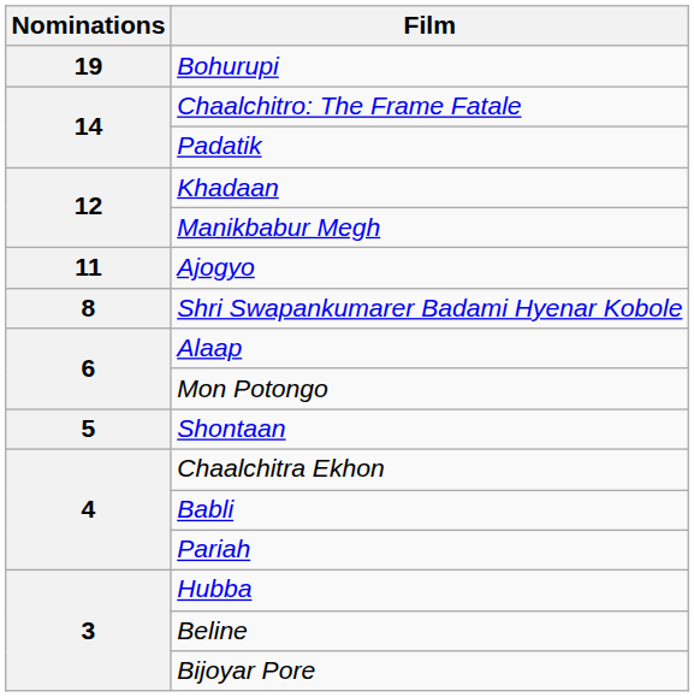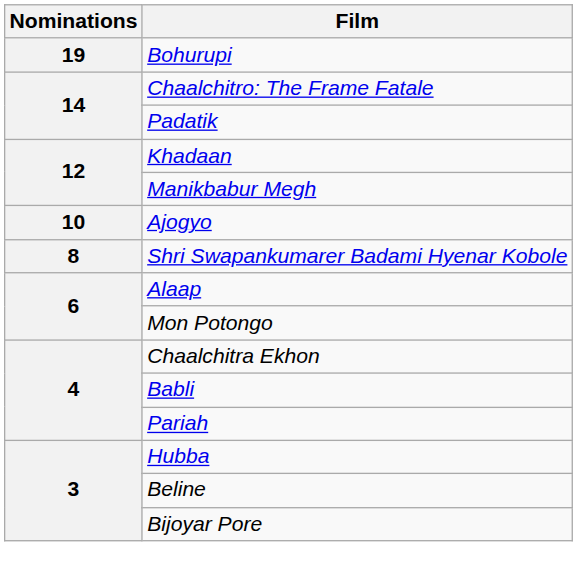Ajogyo | Nominations: 11 -> 10
- row: 5 | Shontaan
